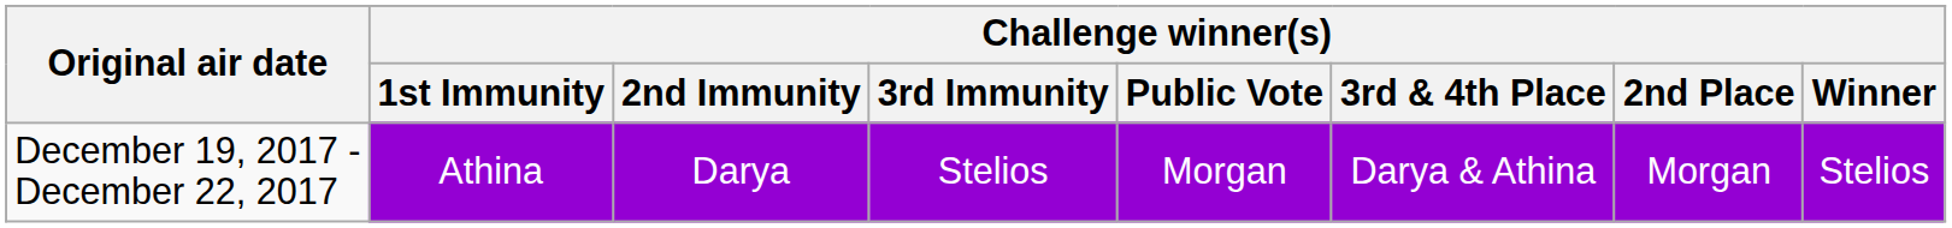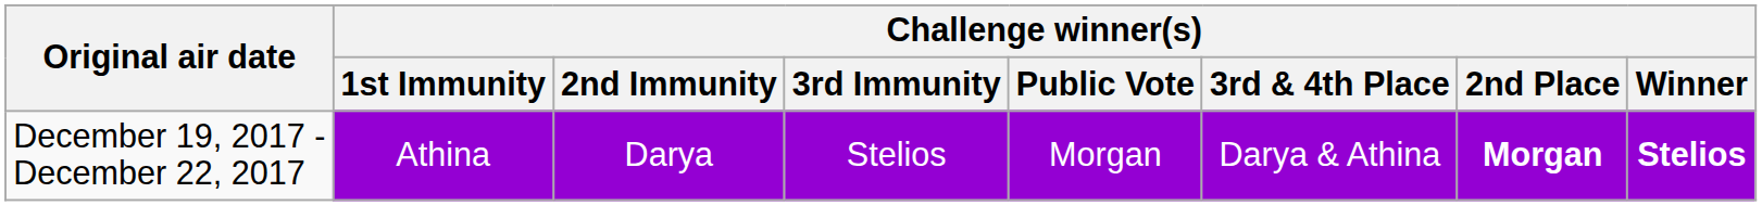December 19, 2017 - December 22, 2017 | Challenge winner(s) / 2nd Place: normal -> bold
December 19, 2017 - December 22, 2017 | Challenge winner(s) / Winner: normal -> bold
